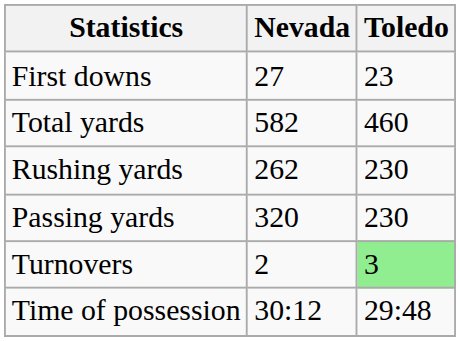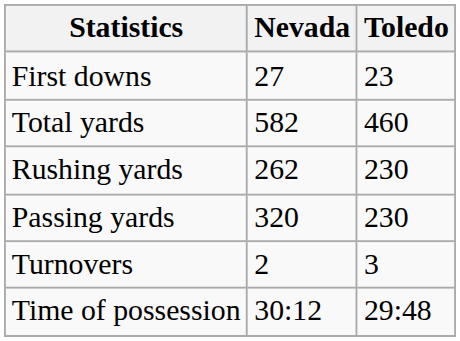Turnovers | Toledo: lightgreen background -> no background
